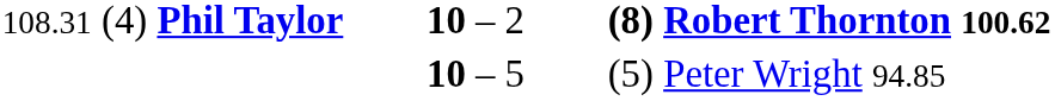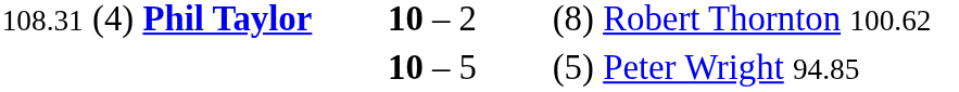108.31 (4) Phil Taylor | column 3: bold -> normal
